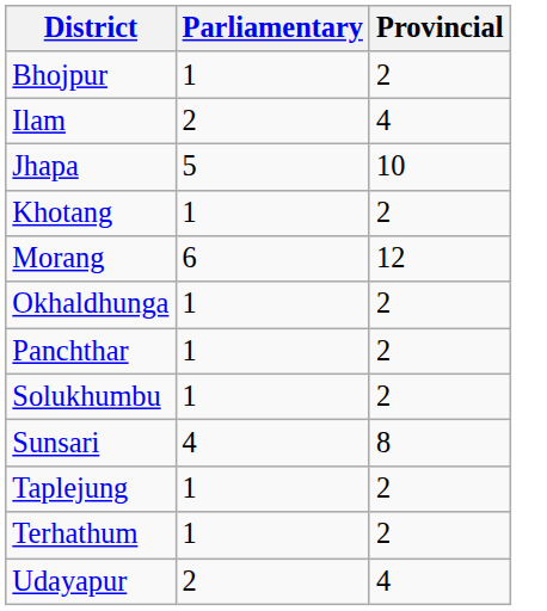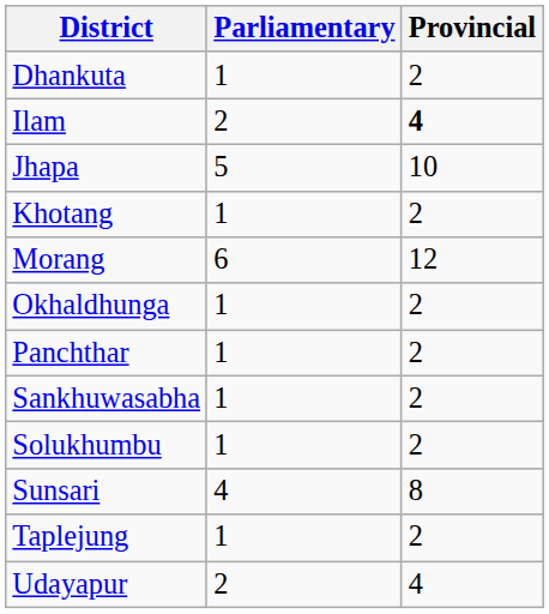- row: Bhojpur | 1 | 2
+ row: Dhankuta | 1 | 2
Ilam | Provincial: normal -> bold
+ row: Sankhuwasabha | 1 | 2
- row: Terhathum | 1 | 2
